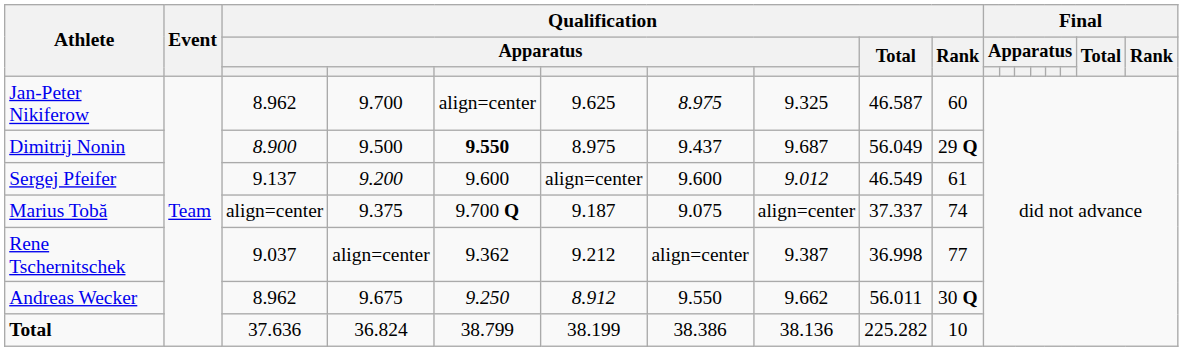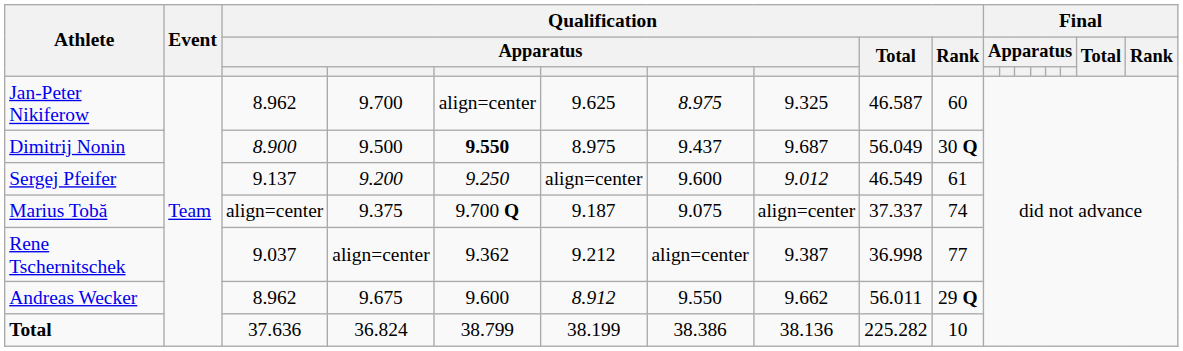Dimitrij Nonin | Qualification / Rank: 29 Q -> 30 Q
Sergej Pfeifer | column 5: 9.600 -> 9.250
Andreas Wecker | column 5: 9.250 -> 9.600
Andreas Wecker | Qualification / Rank: 30 Q -> 29 Q
